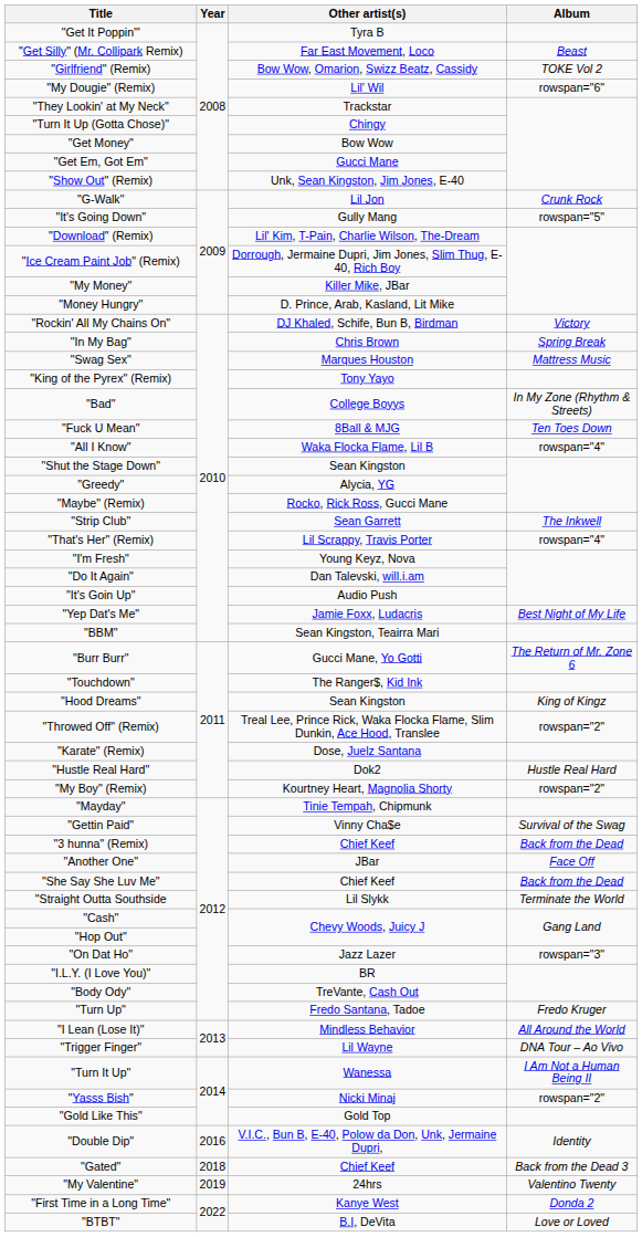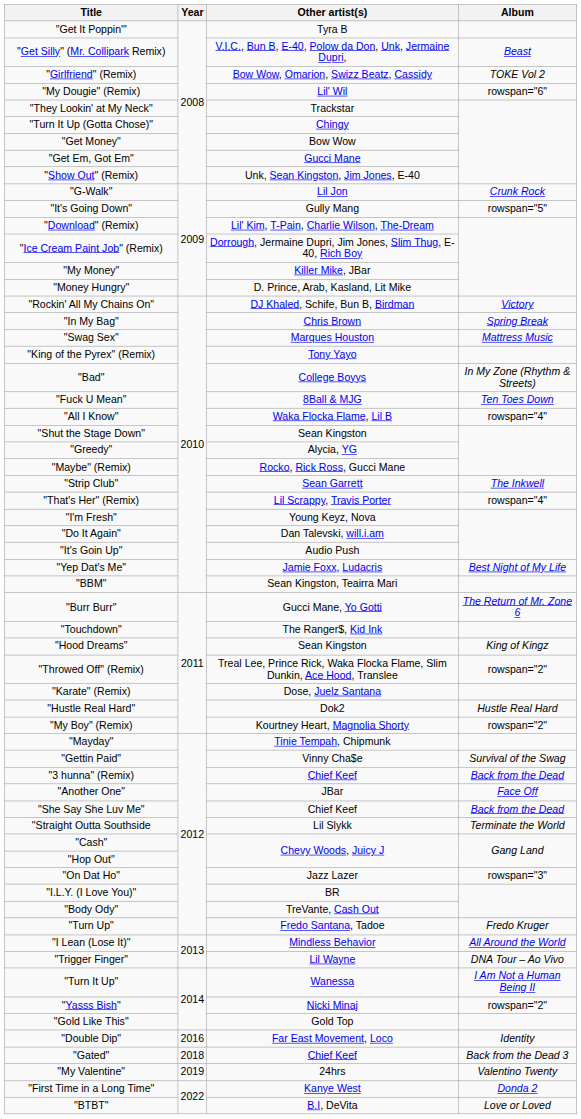"Get Silly" (Mr. Collipark Remix) | Other artist(s): Far East Movement, Loco -> V.I.C., Bun B, E-40, Polow da Don, Unk, Jermaine Dupri,
"Double Dip" | Other artist(s): V.I.C., Bun B, E-40, Polow da Don, Unk, Jermaine Dupri, -> Far East Movement, Loco
